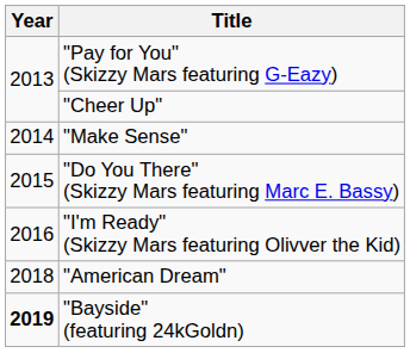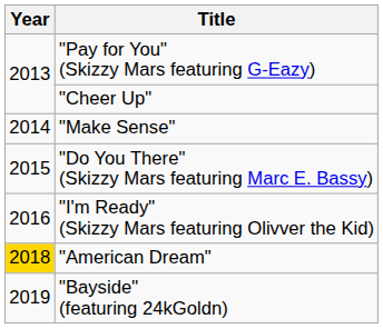"American Dream" | Year: no background -> gold background
"Bayside" (featuring 24kGoldn) | Year: bold -> normal
